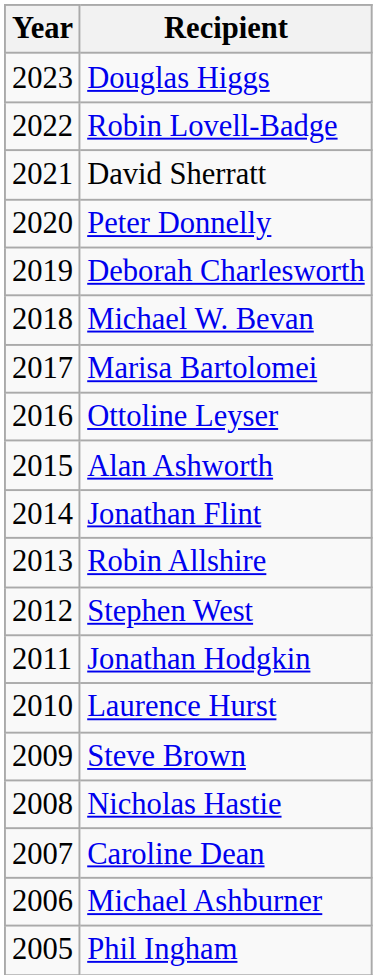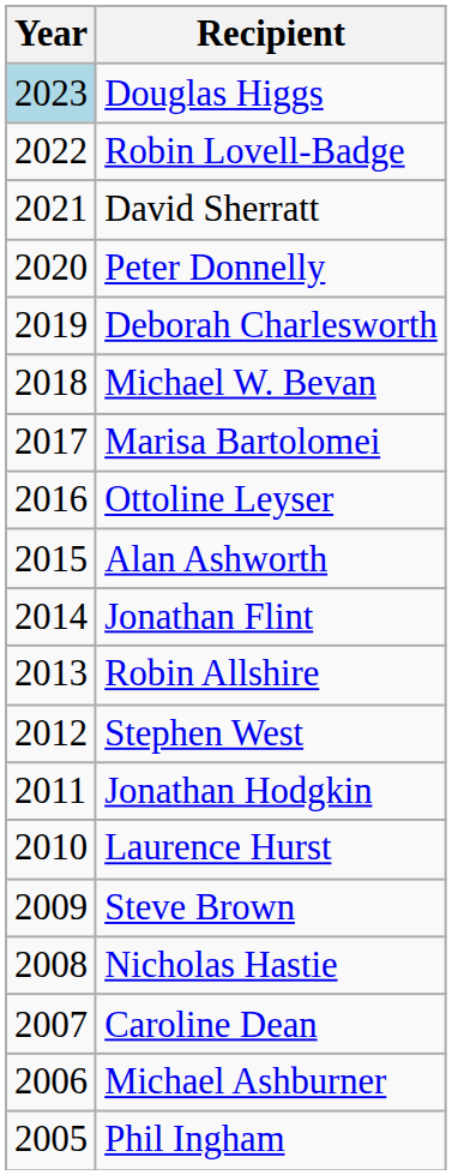Douglas Higgs | Year: no background -> lightblue background
